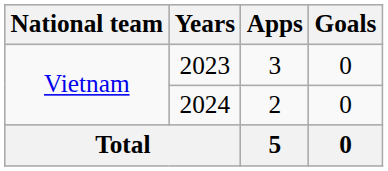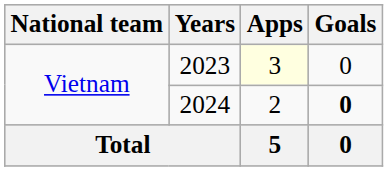2023 | Apps: no background -> lightyellow background
2024 | Goals: normal -> bold
